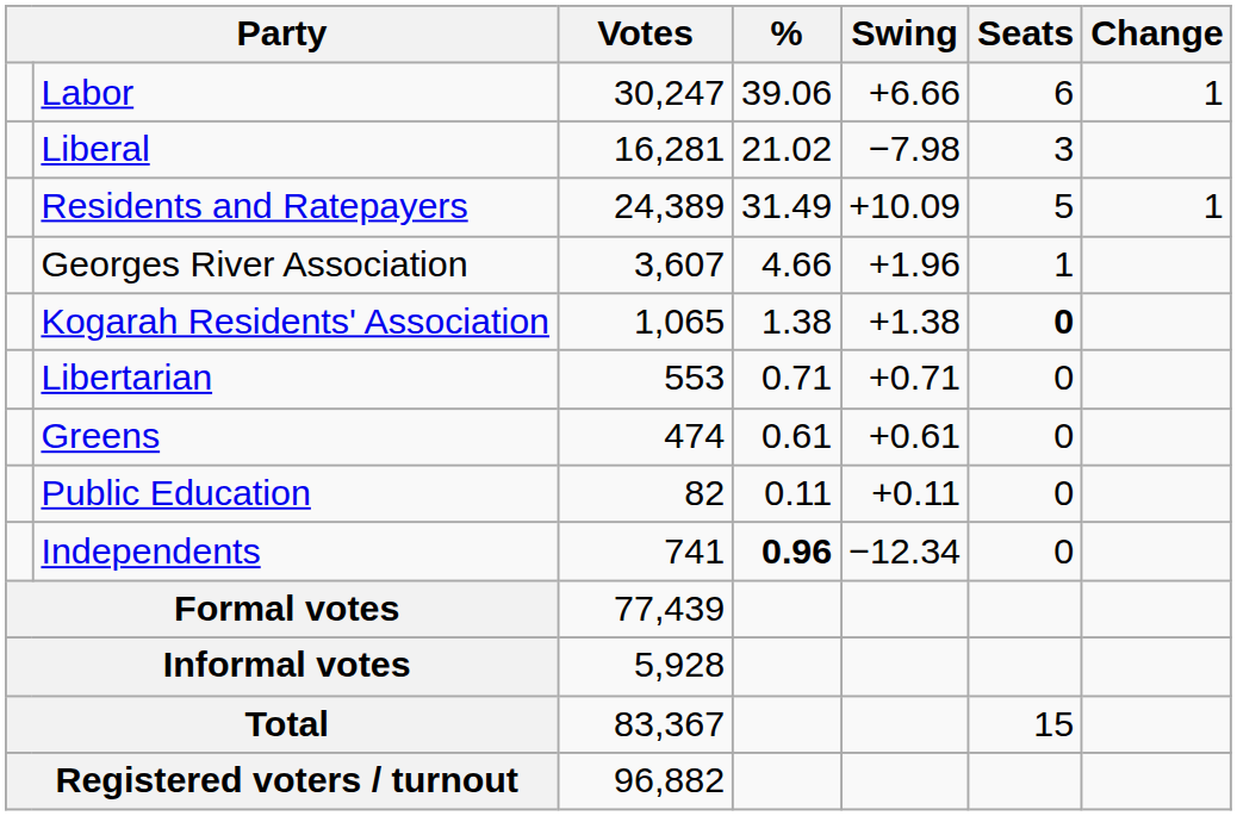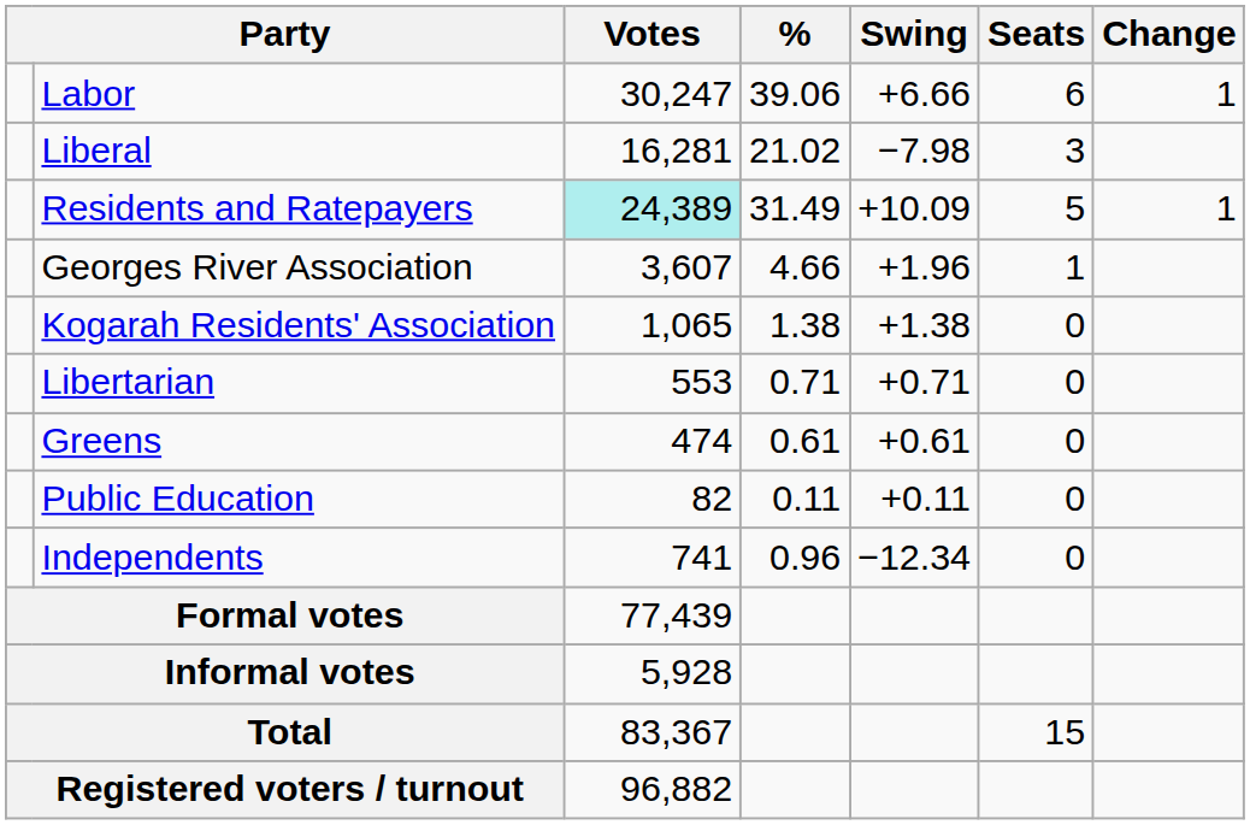Residents and Ratepayers | Votes: no background -> paleturquoise background
Kogarah Residents' Association | Seats: bold -> normal
Independents | %: bold -> normal
